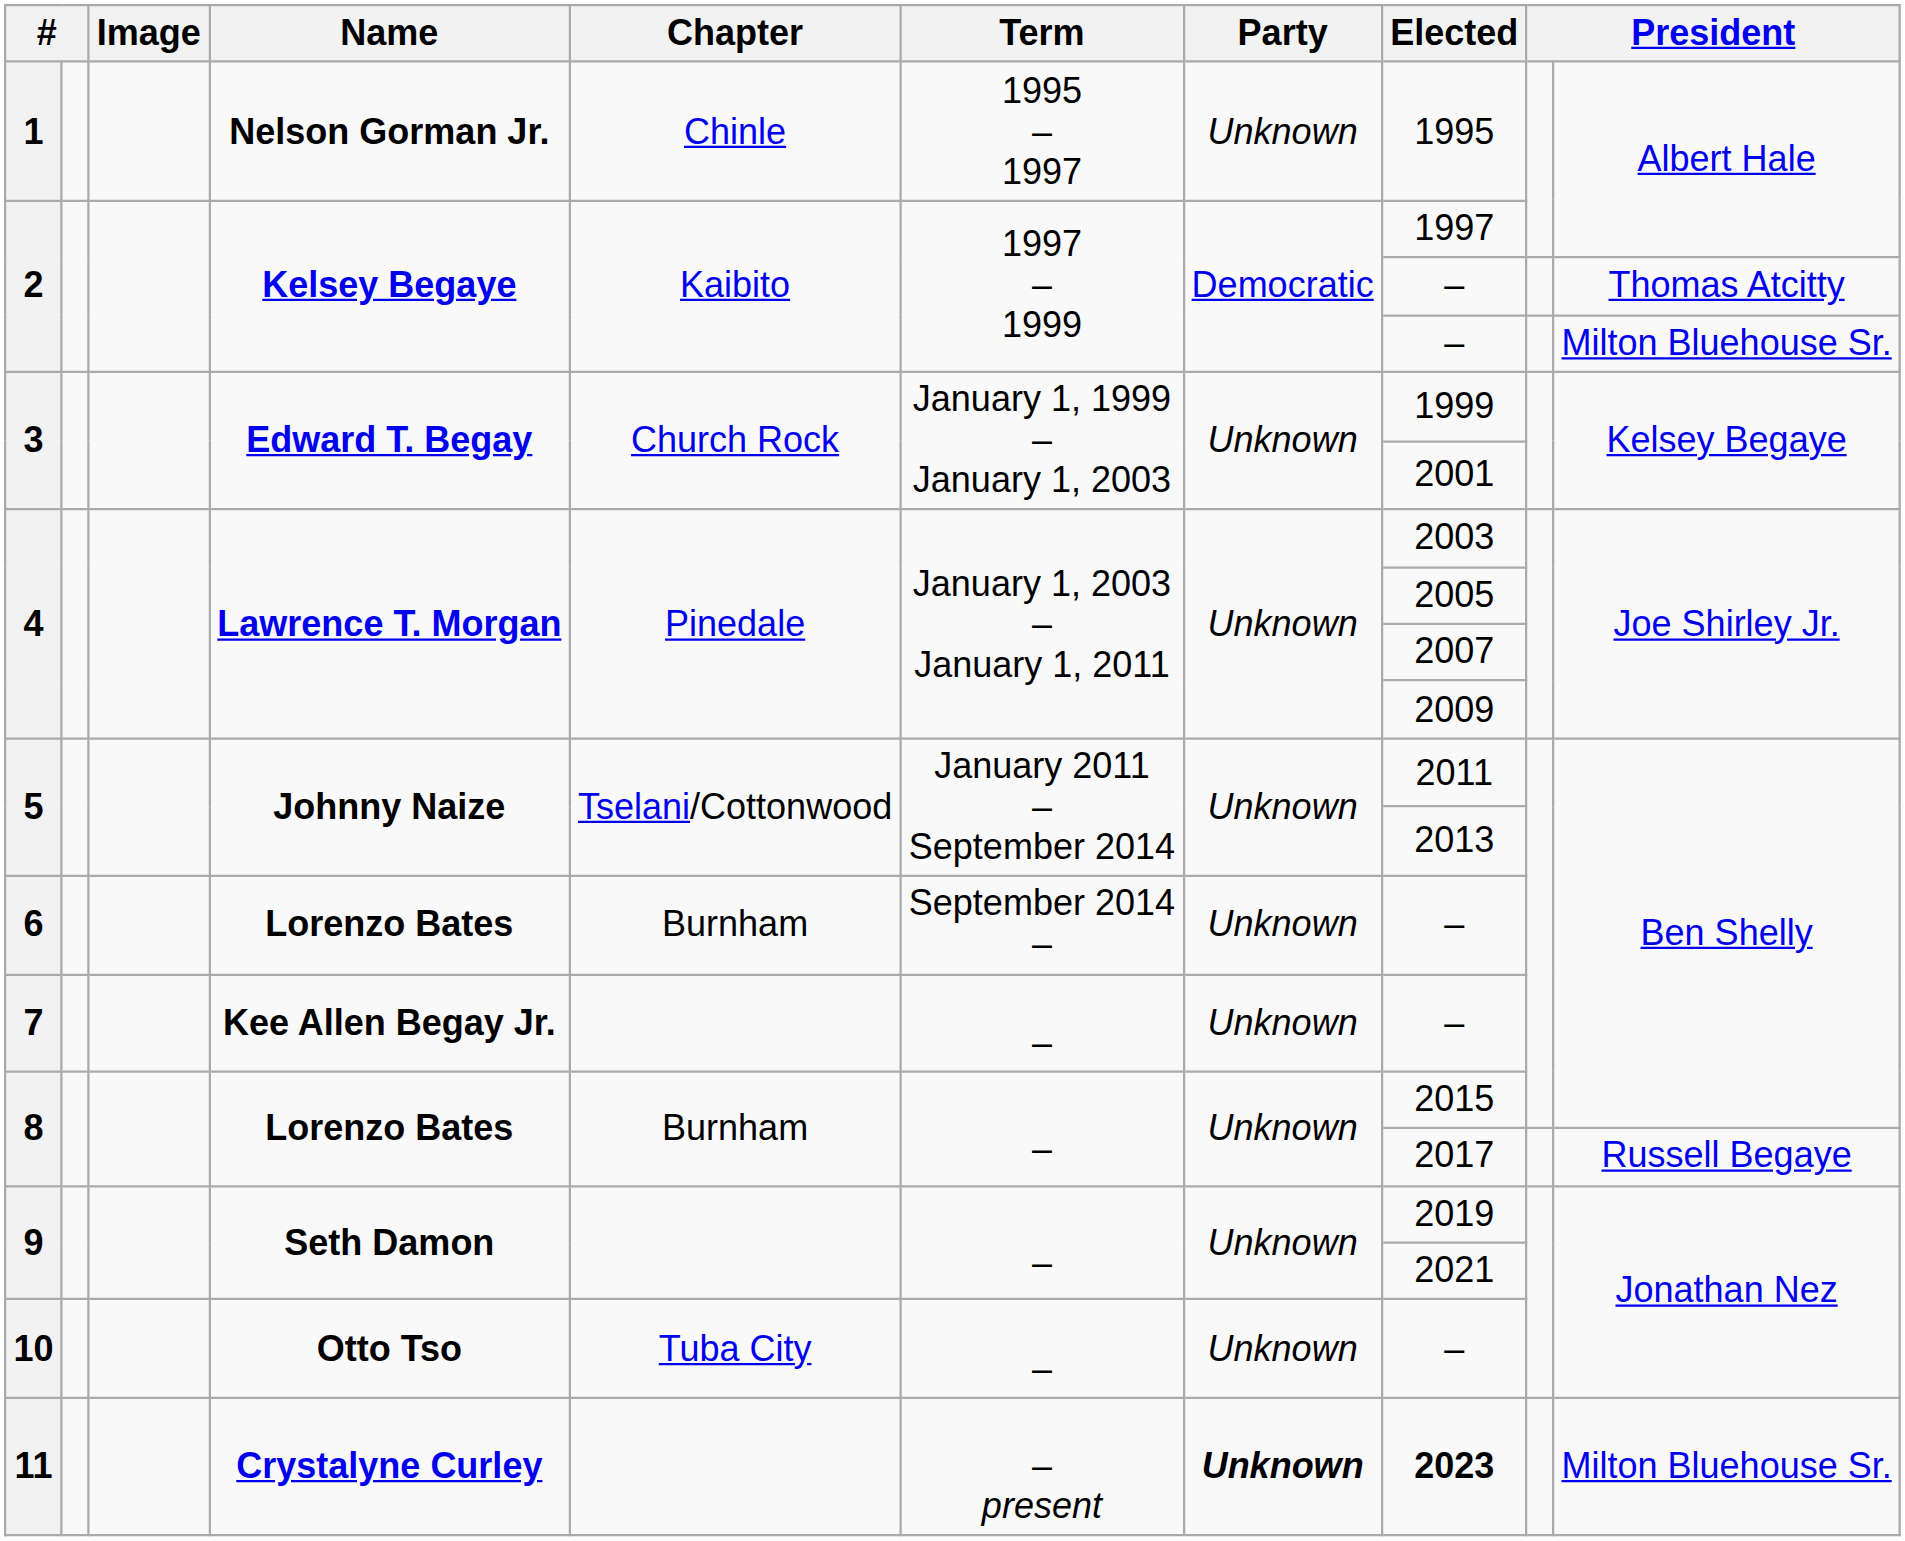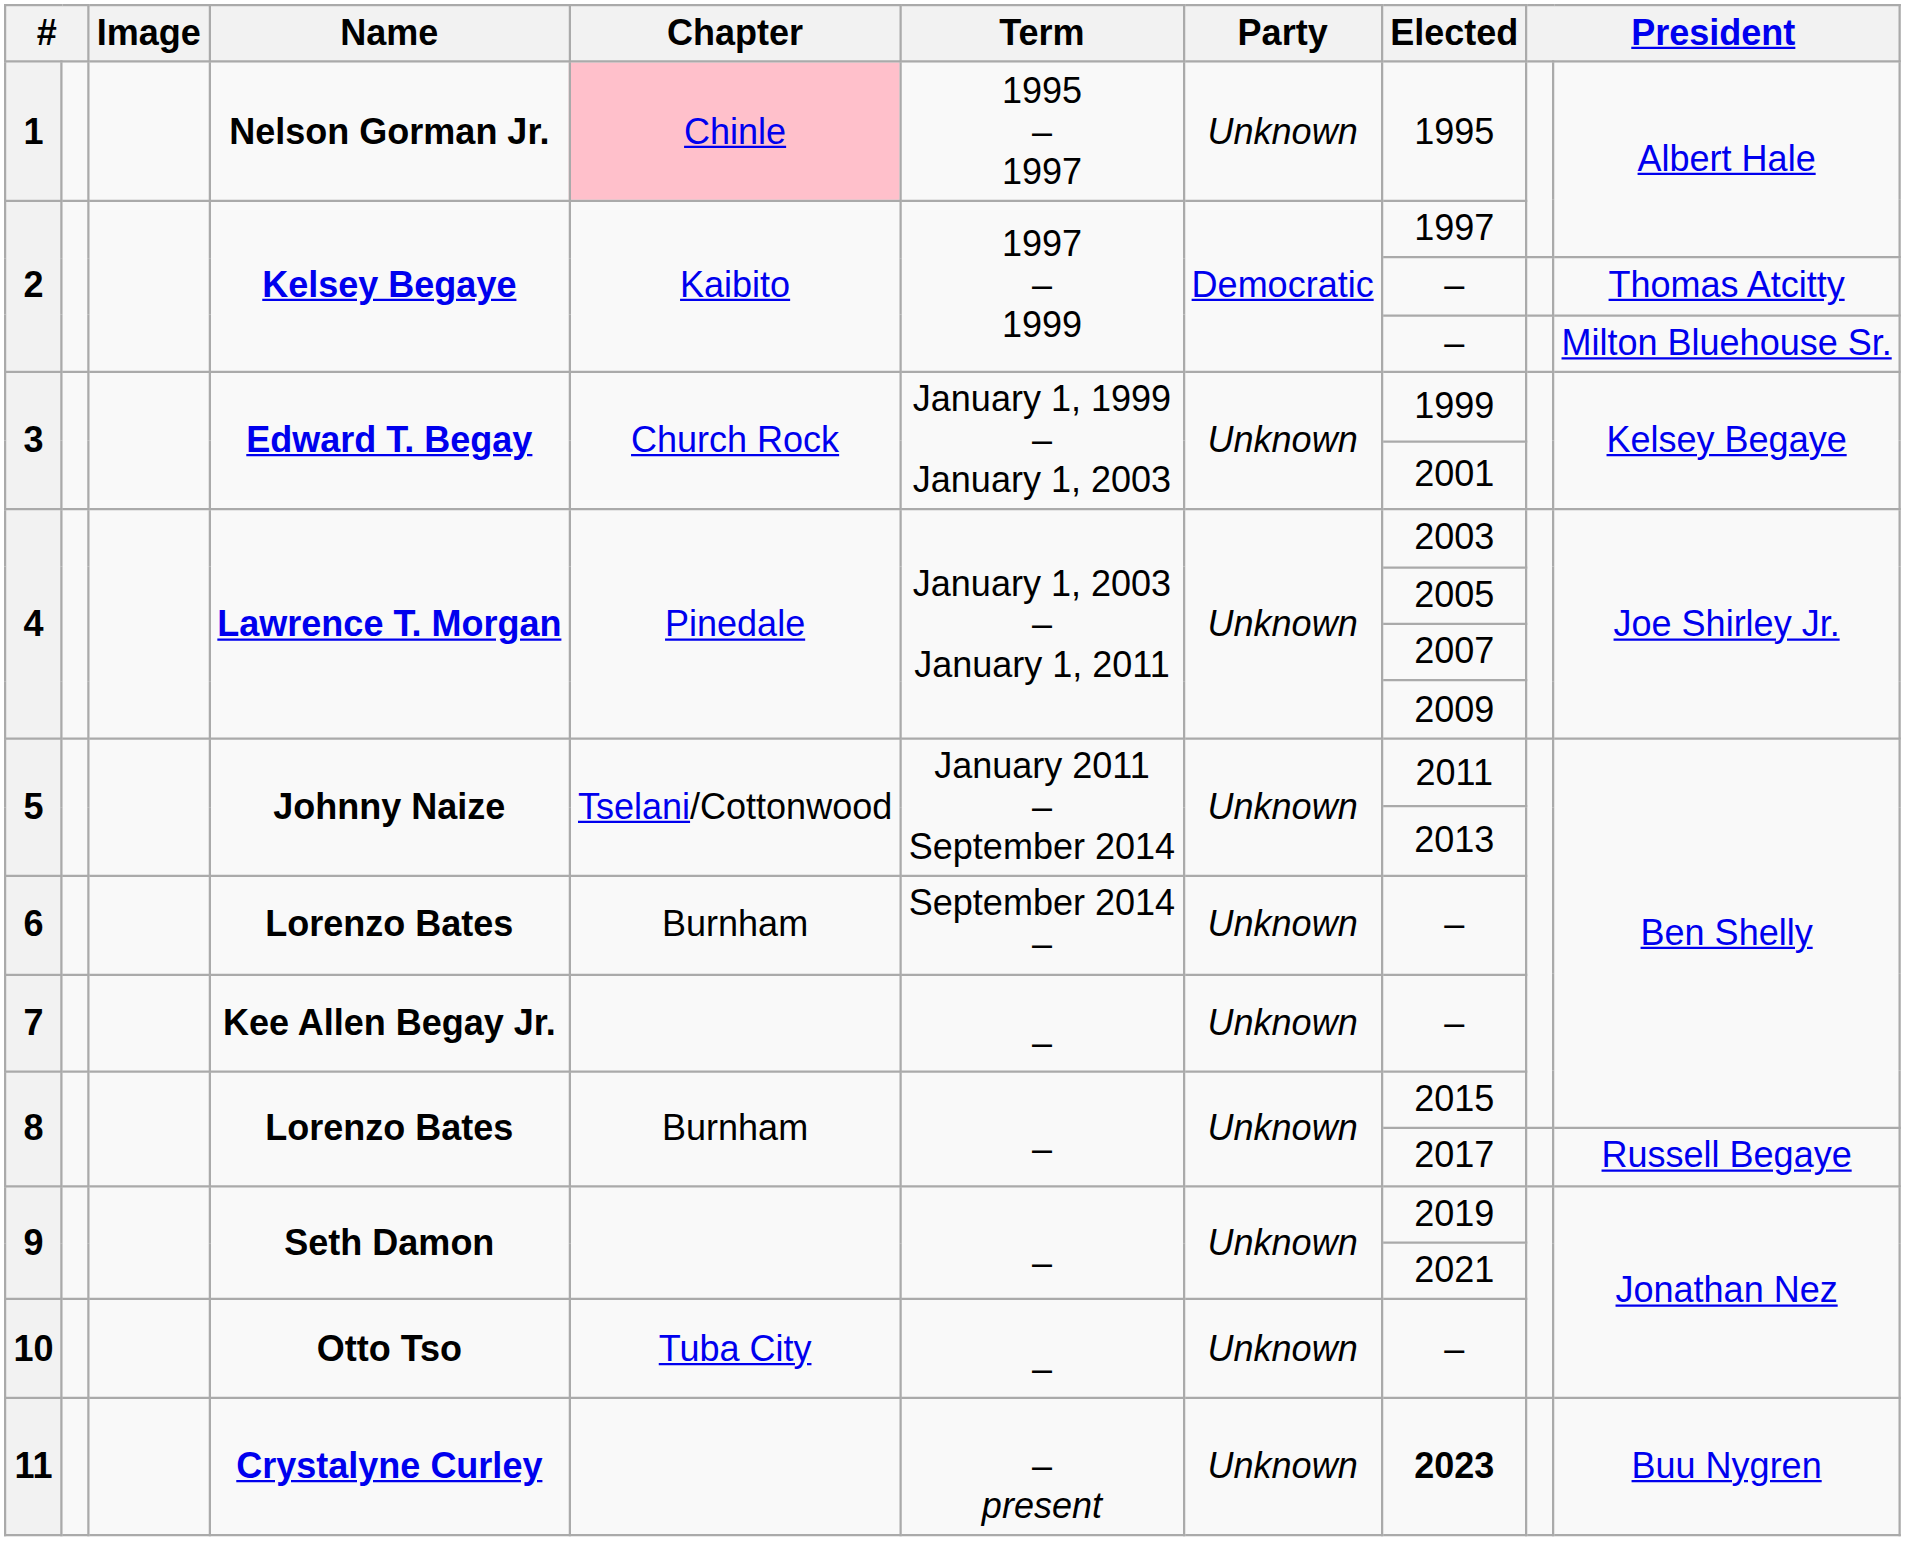1 | Chapter: no background -> pink background
11 | Party: bold -> normal
11 | column 10: Milton Bluehouse Sr. -> Buu Nygren
